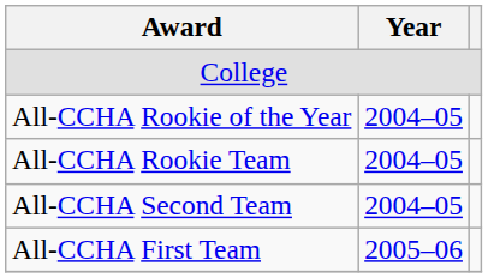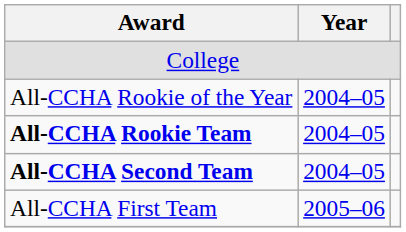All-CCHA Rookie Team | Award: normal -> bold
All-CCHA Second Team | Award: normal -> bold
